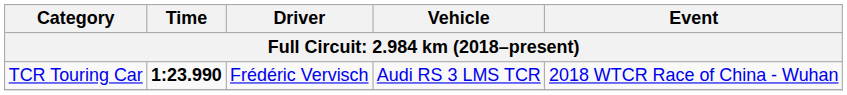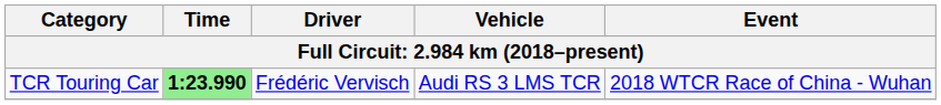TCR Touring Car | Time: no background -> lightgreen background
